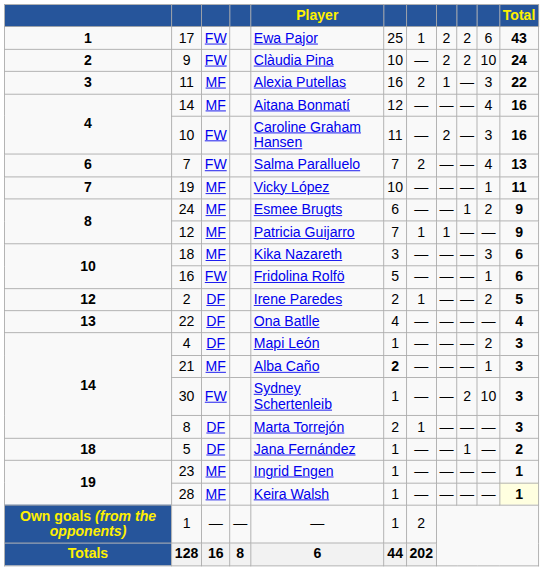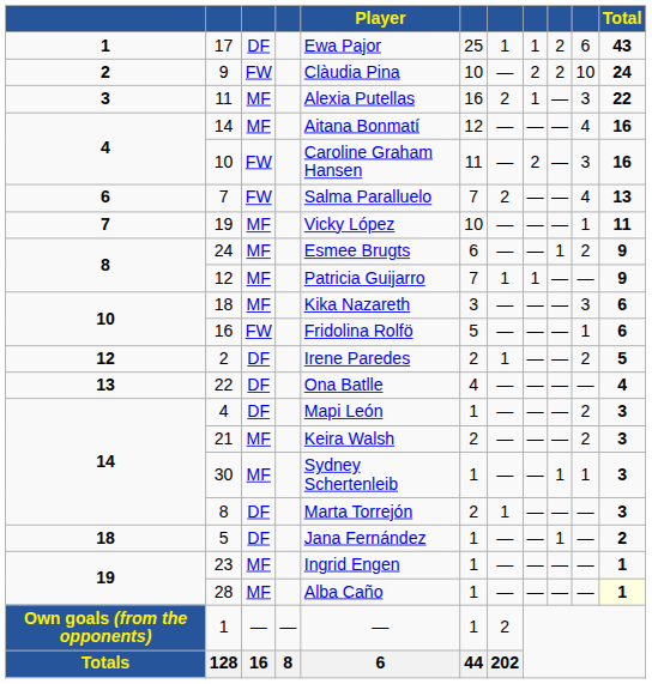17 | column 3: FW -> DF
17 | column 8: 2 -> 1
21 | Player: Alba Caño -> Keira Walsh
21 | column 6: bold -> normal
21 | column 10: 1 -> 2
30 | column 3: FW -> MF
30 | column 9: 2 -> 1
30 | column 10: 10 -> 1
28 | Player: Keira Walsh -> Alba Caño
